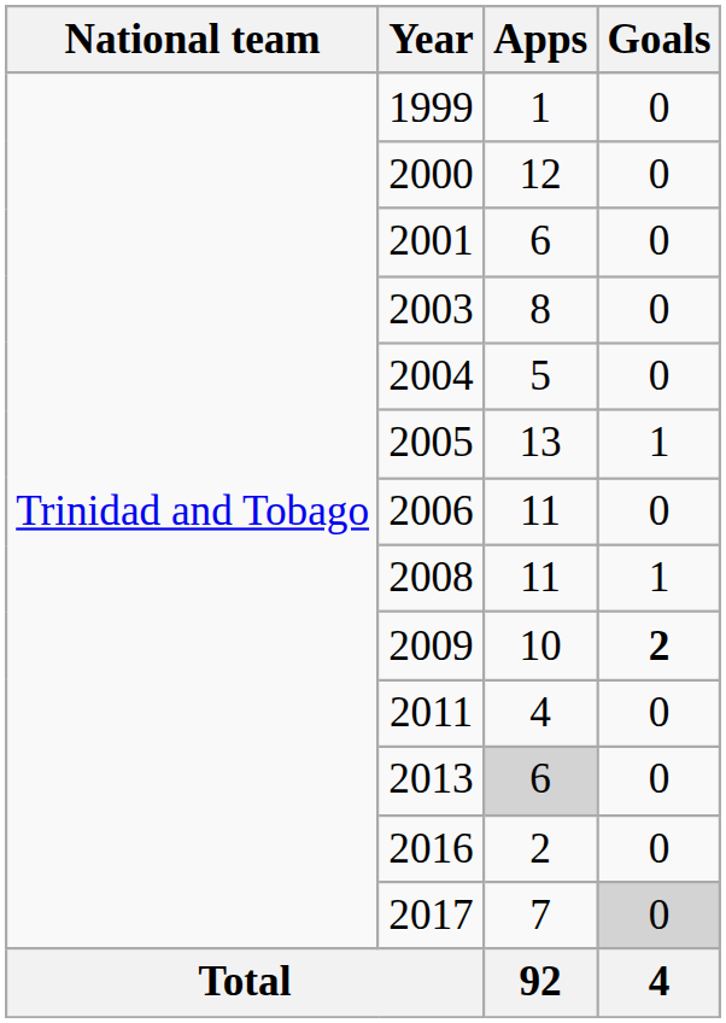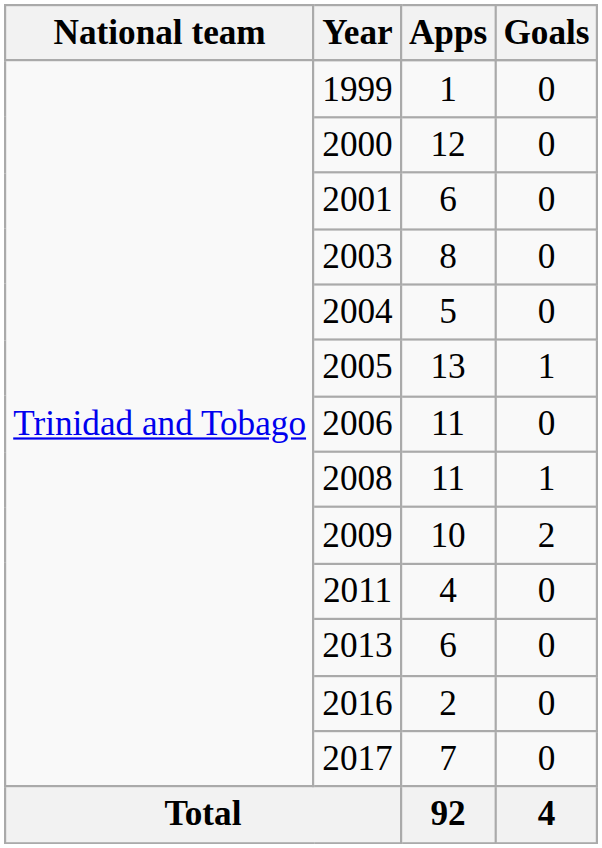2009 | Goals: bold -> normal
2013 | Apps: lightgrey background -> no background
2017 | Goals: lightgrey background -> no background
